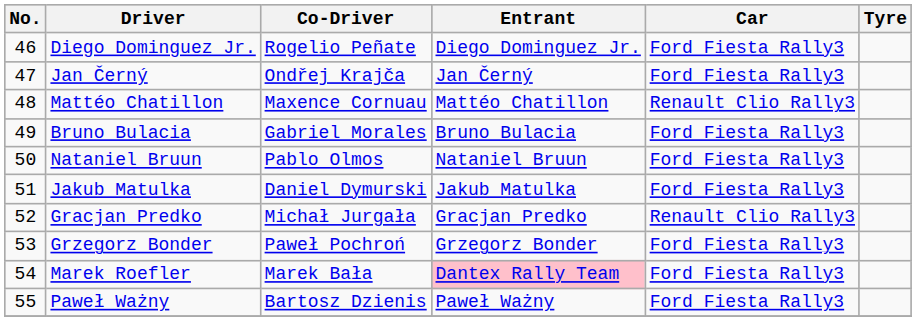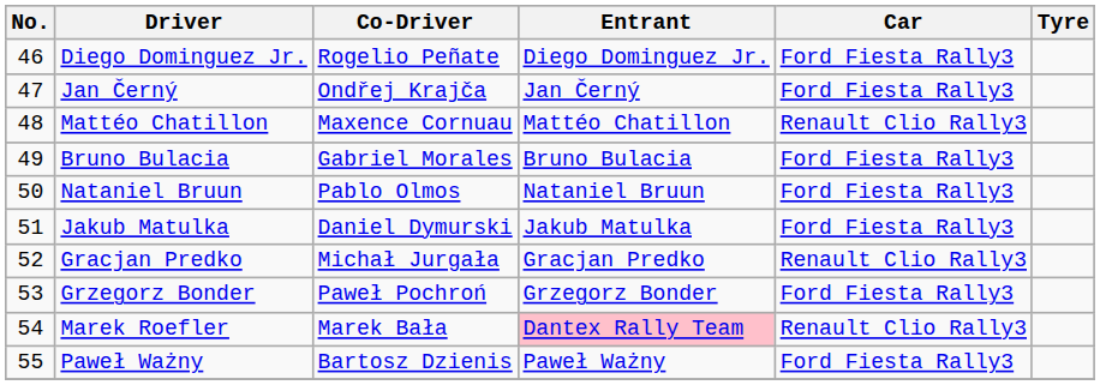Marek Roefler | Car: Ford Fiesta Rally3 -> Renault Clio Rally3
